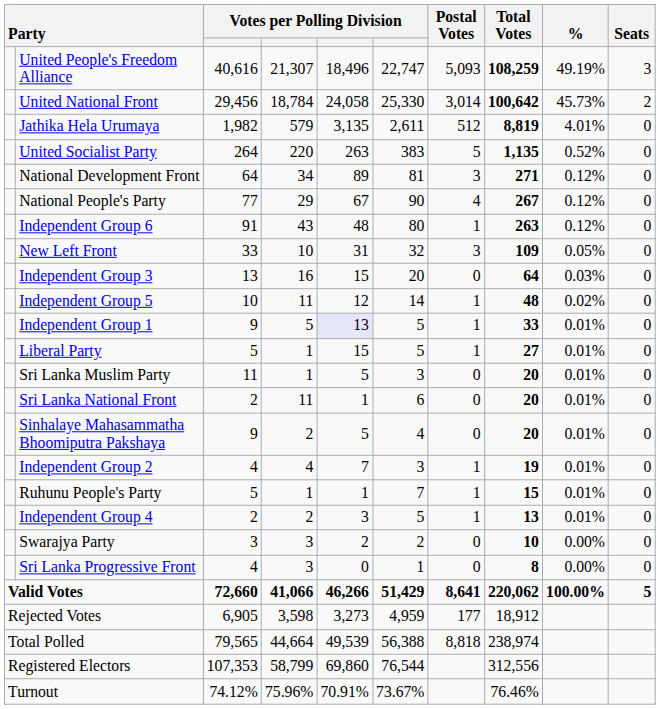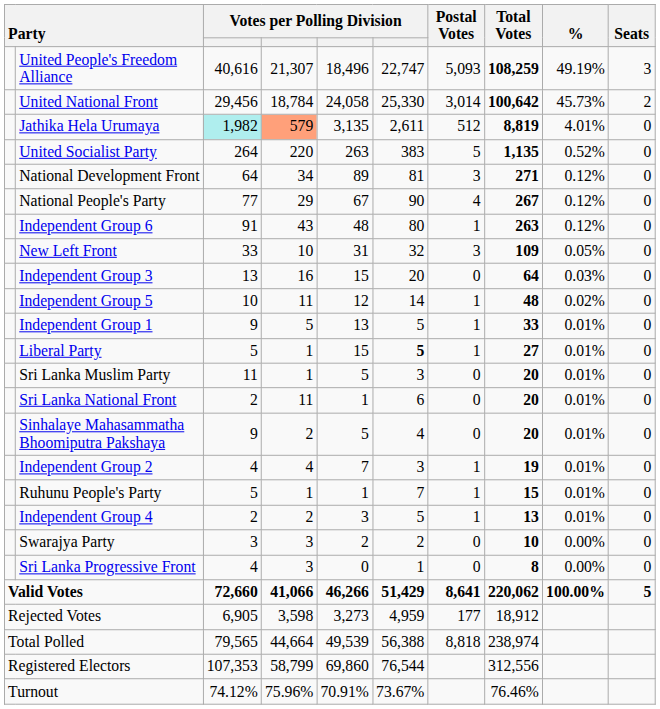Jathika Hela Urumaya | column 3: no background -> paleturquoise background
Jathika Hela Urumaya | column 4: no background -> lightsalmon background
Independent Group 1 | column 5: lavender background -> no background
Liberal Party | column 6: normal -> bold
